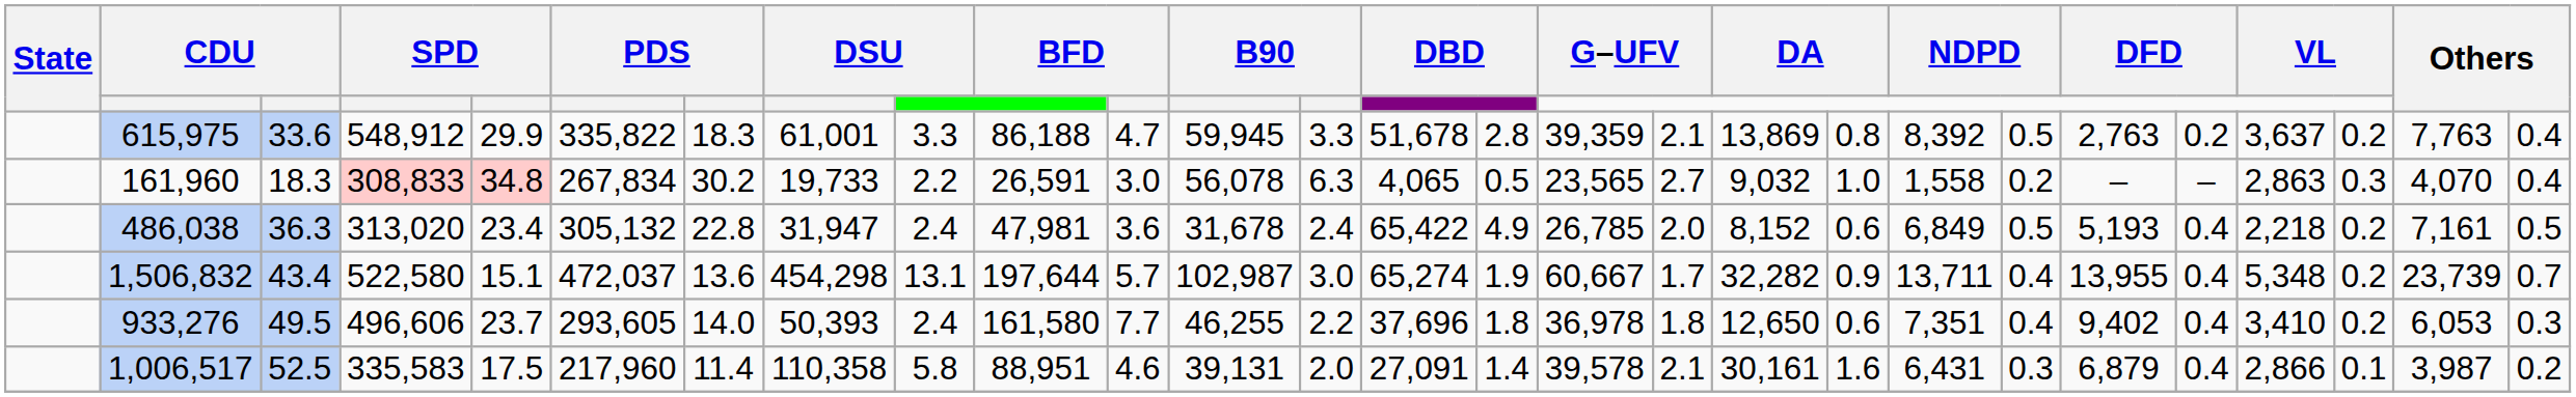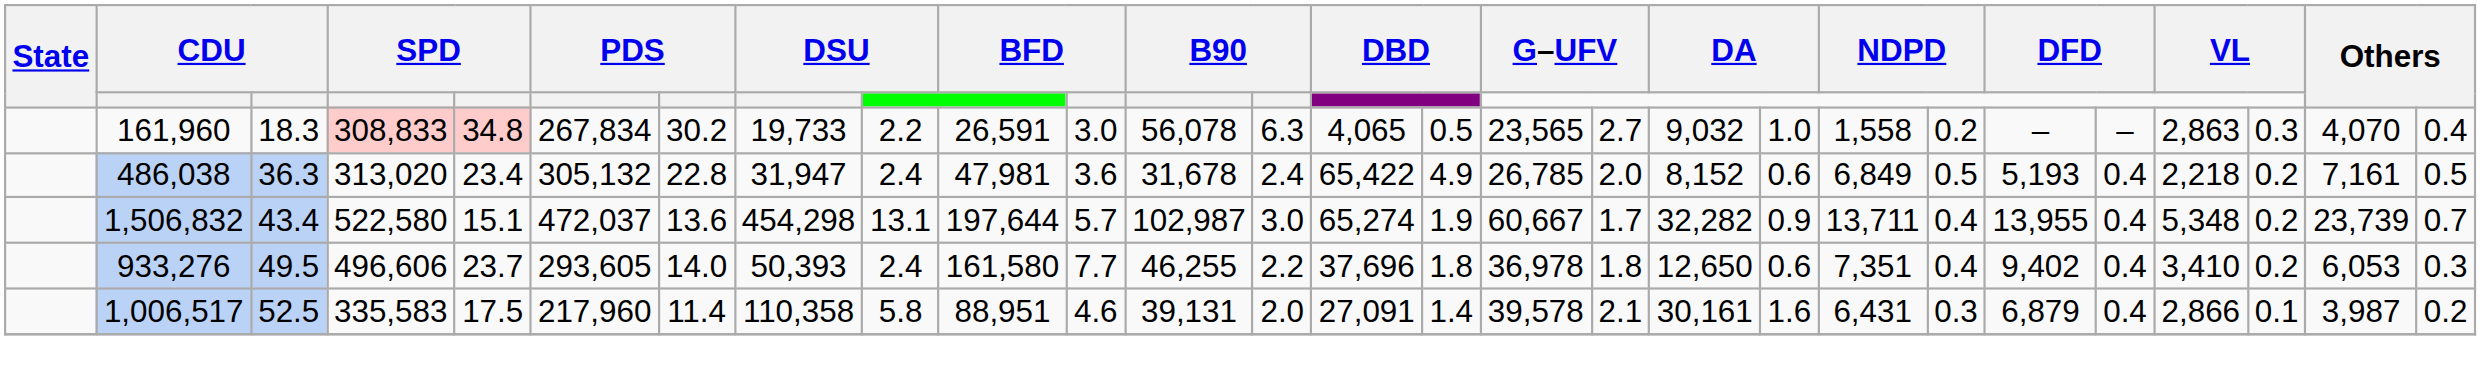- row: 615,975 | 33.6 | 548,912 | 29.9 | 335,822 | 18.3 | 61,001 | 3.3 | 86,188 | 4.7 | 59,945 | 3.3 | 51,678 | 2.8 | 39,359 | 2.1 | 13,869 | 0.8 | 8,392 | 0.5 | 2,763 | 0.2 | 3,637 | 0.2 | 7,763 | 0.4
